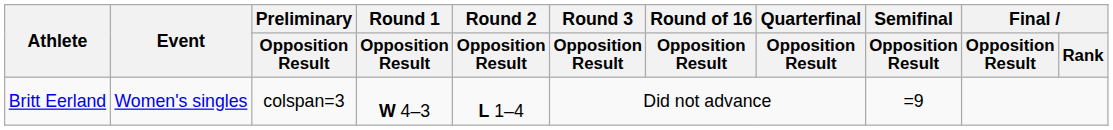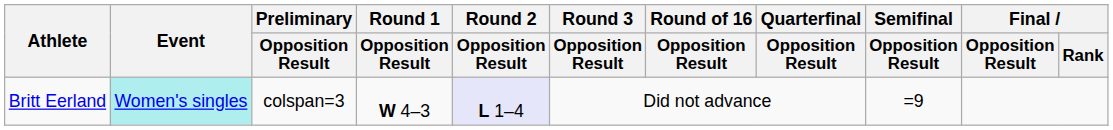Britt Eerland | Event: no background -> paleturquoise background
Britt Eerland | Round 2 / Opposition Result: no background -> lavender background
